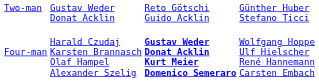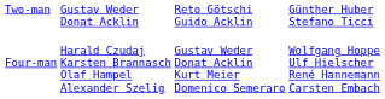Four-man | column 3: bold -> normal
